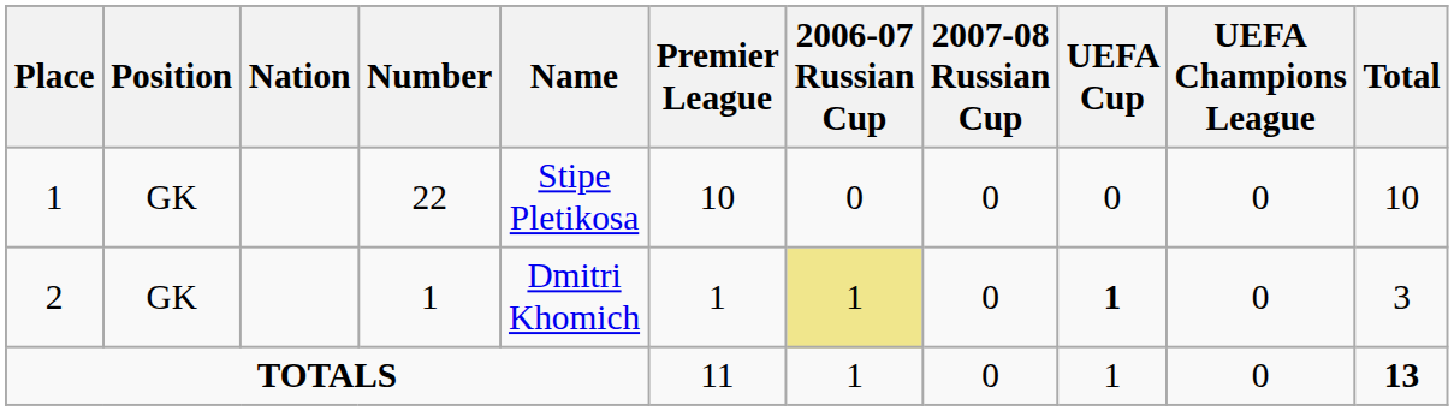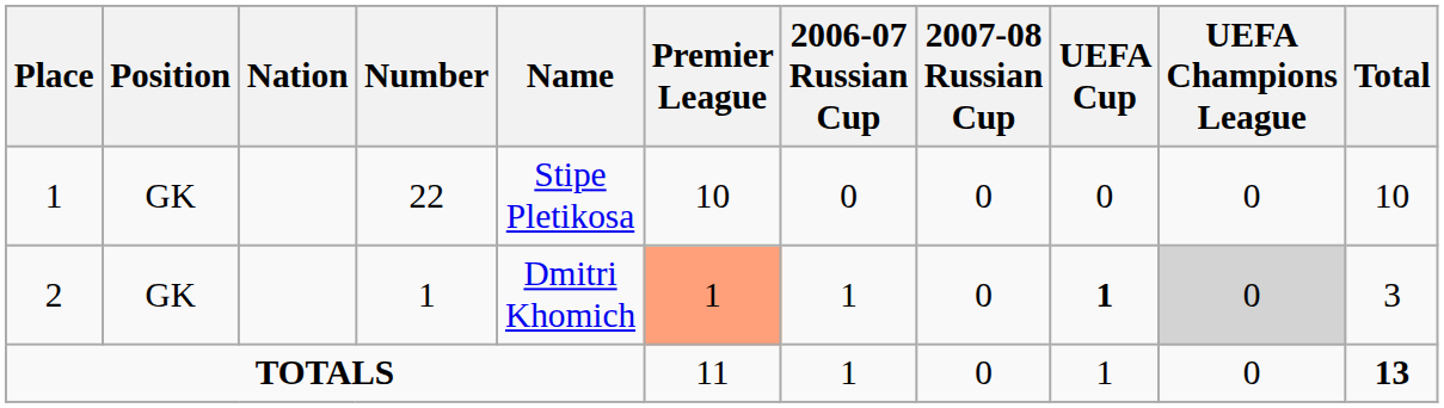2 | Premier League: no background -> lightsalmon background
2 | 2006-07 Russian Cup: khaki background -> no background
2 | UEFA Champions League: no background -> lightgrey background
